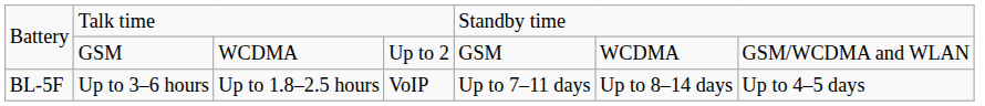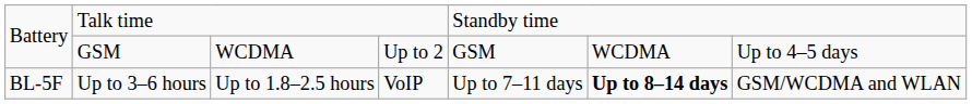Battery / GSM | column 7: GSM/WCDMA and WLAN -> Up to 4–5 days
BL-5F | column 6: normal -> bold
BL-5F | column 7: Up to 4–5 days -> GSM/WCDMA and WLAN
